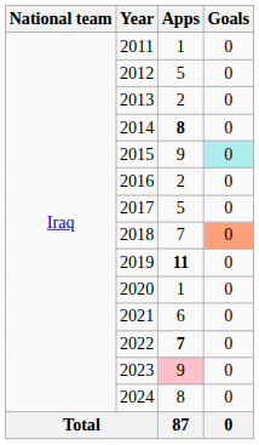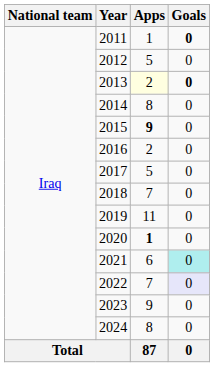2011 | Goals: normal -> bold
2013 | Apps: no background -> lightyellow background
2013 | Goals: normal -> bold
2014 | Apps: bold -> normal
2015 | Apps: normal -> bold
2015 | Goals: paleturquoise background -> no background
2018 | Goals: lightsalmon background -> no background
2019 | Apps: bold -> normal
2020 | Apps: normal -> bold
2021 | Goals: no background -> paleturquoise background
2022 | Apps: bold -> normal
2022 | Goals: no background -> lavender background
2023 | Apps: pink background -> no background
